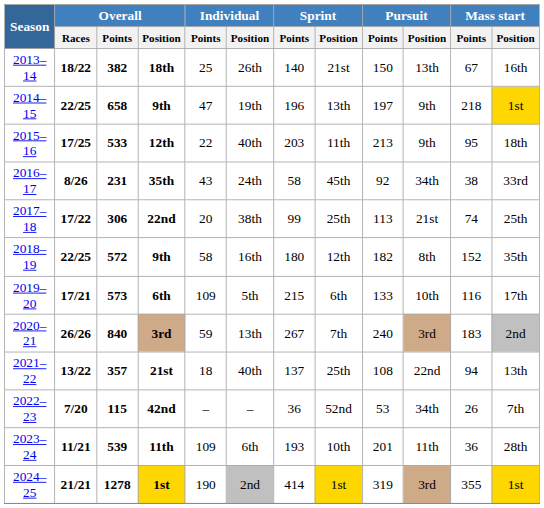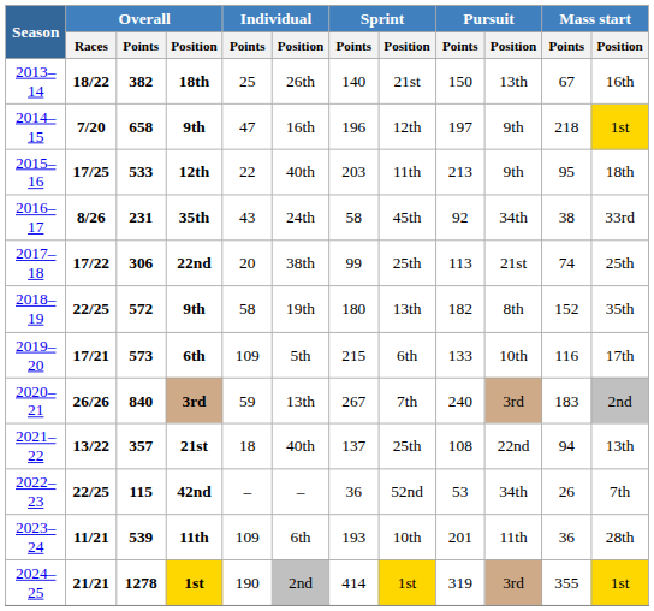2014–15 / 9th | Overall / Races: 22/25 -> 7/20
2014–15 / 9th | Individual / Position: 19th -> 16th
2014–15 / 9th | Sprint / Position: 13th -> 12th
2018–19 / 9th | Individual / Position: 16th -> 19th
2018–19 / 9th | Sprint / Position: 12th -> 13th
42nd | Overall / Races: 7/20 -> 22/25
